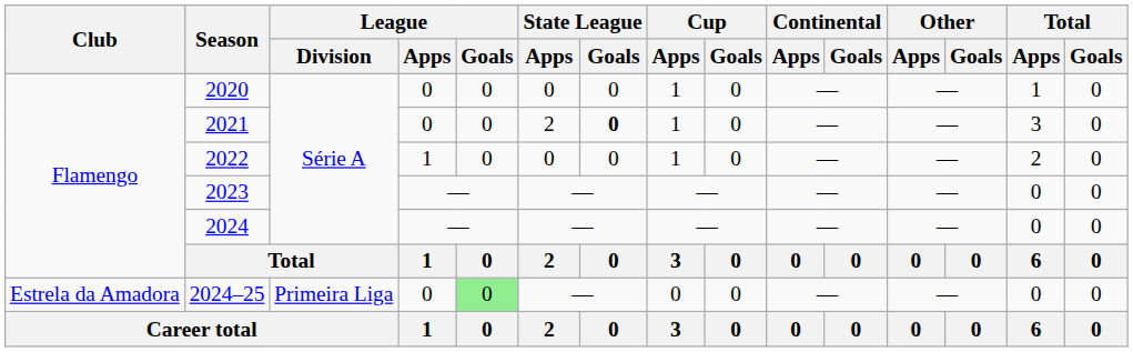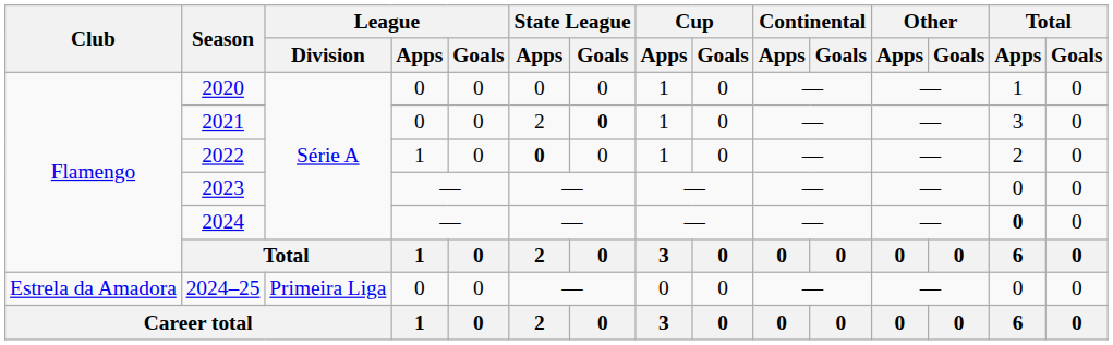2022 | State League / Apps: normal -> bold
2024 | Total / Apps: normal -> bold
2024–25 | League / Goals: lightgreen background -> no background
